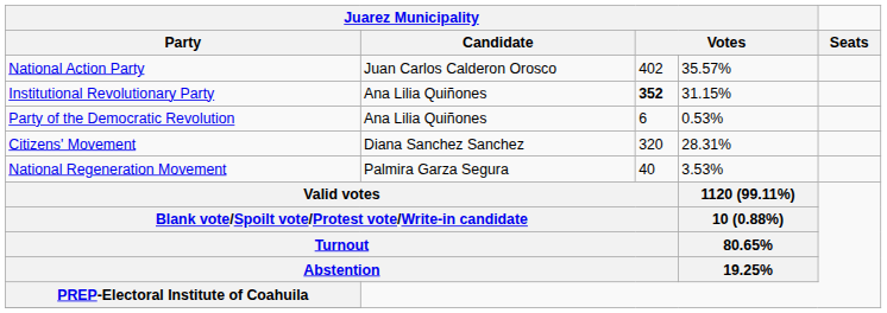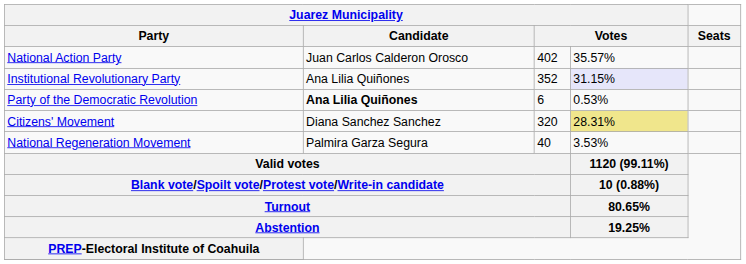Institutional Revolutionary Party | column 3: bold -> normal
Institutional Revolutionary Party | column 4: no background -> lavender background
Party of the Democratic Revolution | Juarez Municipality / Candidate: normal -> bold
Citizens' Movement | column 4: no background -> khaki background
